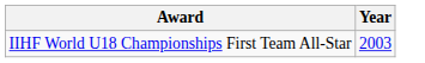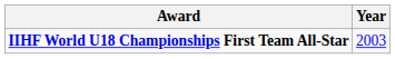row 2 | Award: normal -> bold
